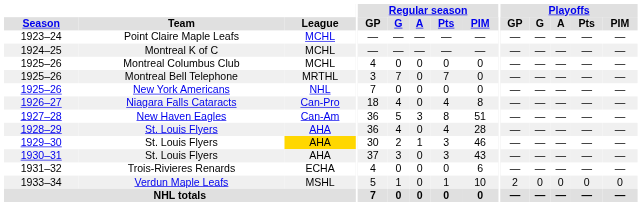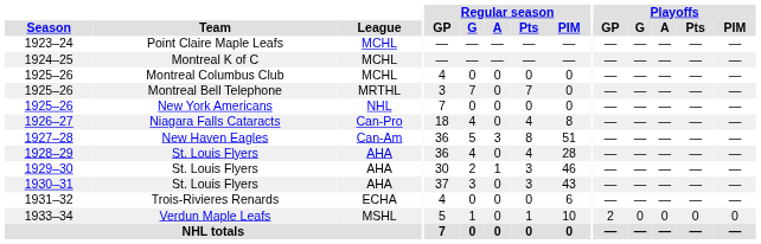1929–30 | League: gold background -> no background
